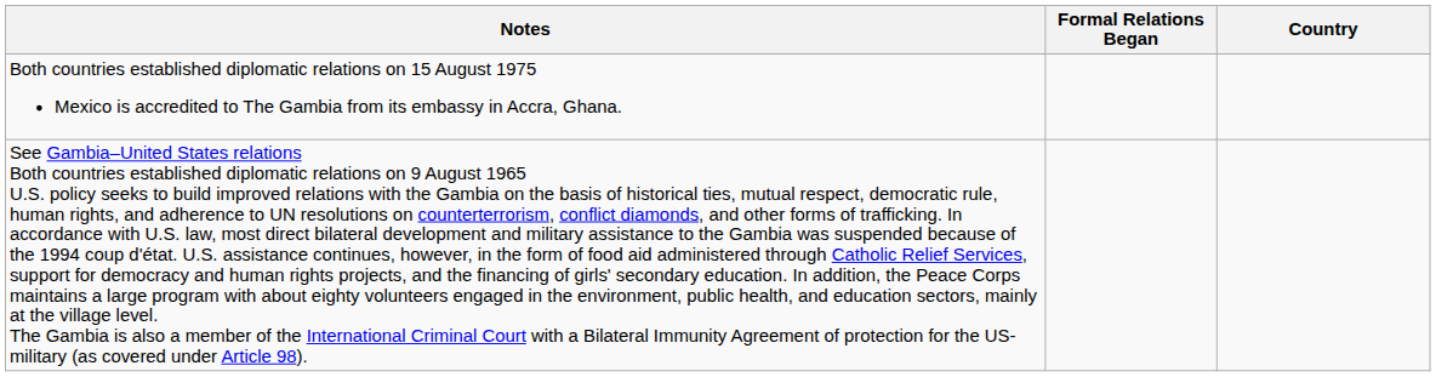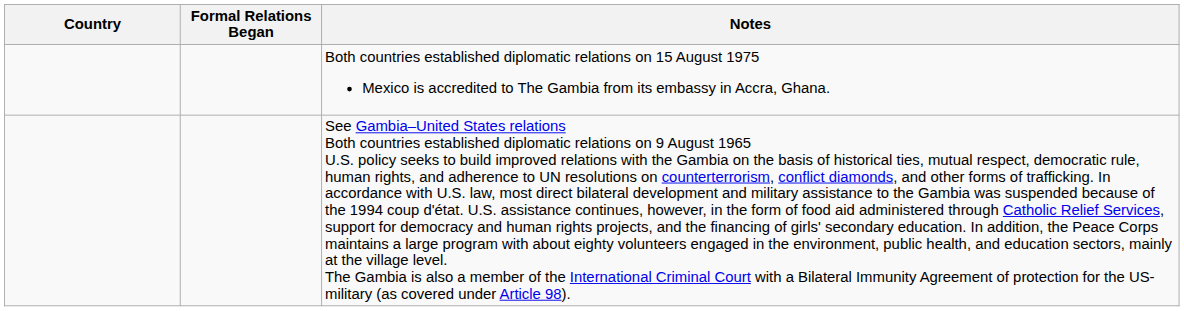columns swapped: Country <-> Notes
